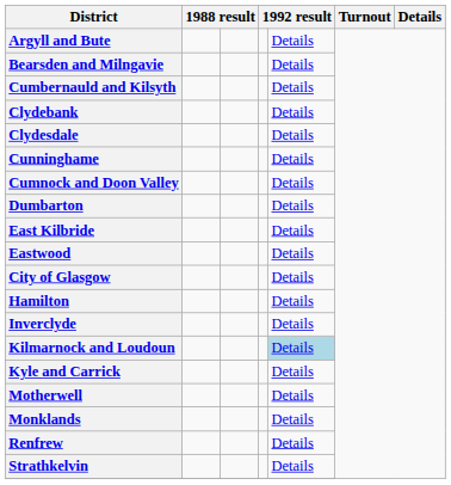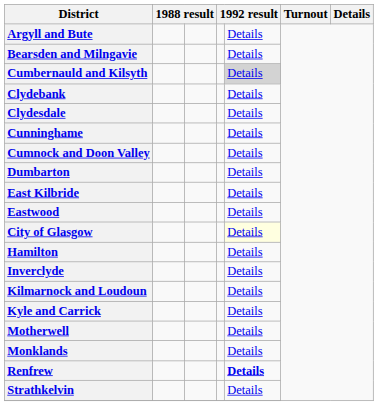Cumbernauld and Kilsyth | column 5: no background -> lightgrey background
City of Glasgow | column 5: no background -> lightyellow background
Kilmarnock and Loudoun | column 5: lightblue background -> no background
Renfrew | column 5: normal -> bold
